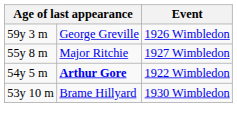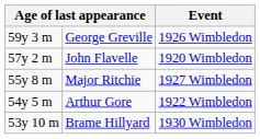+ row: 57y 2 m | John Flavelle | 1920 Wimbledon
54y 5 m | column 2: bold -> normal
